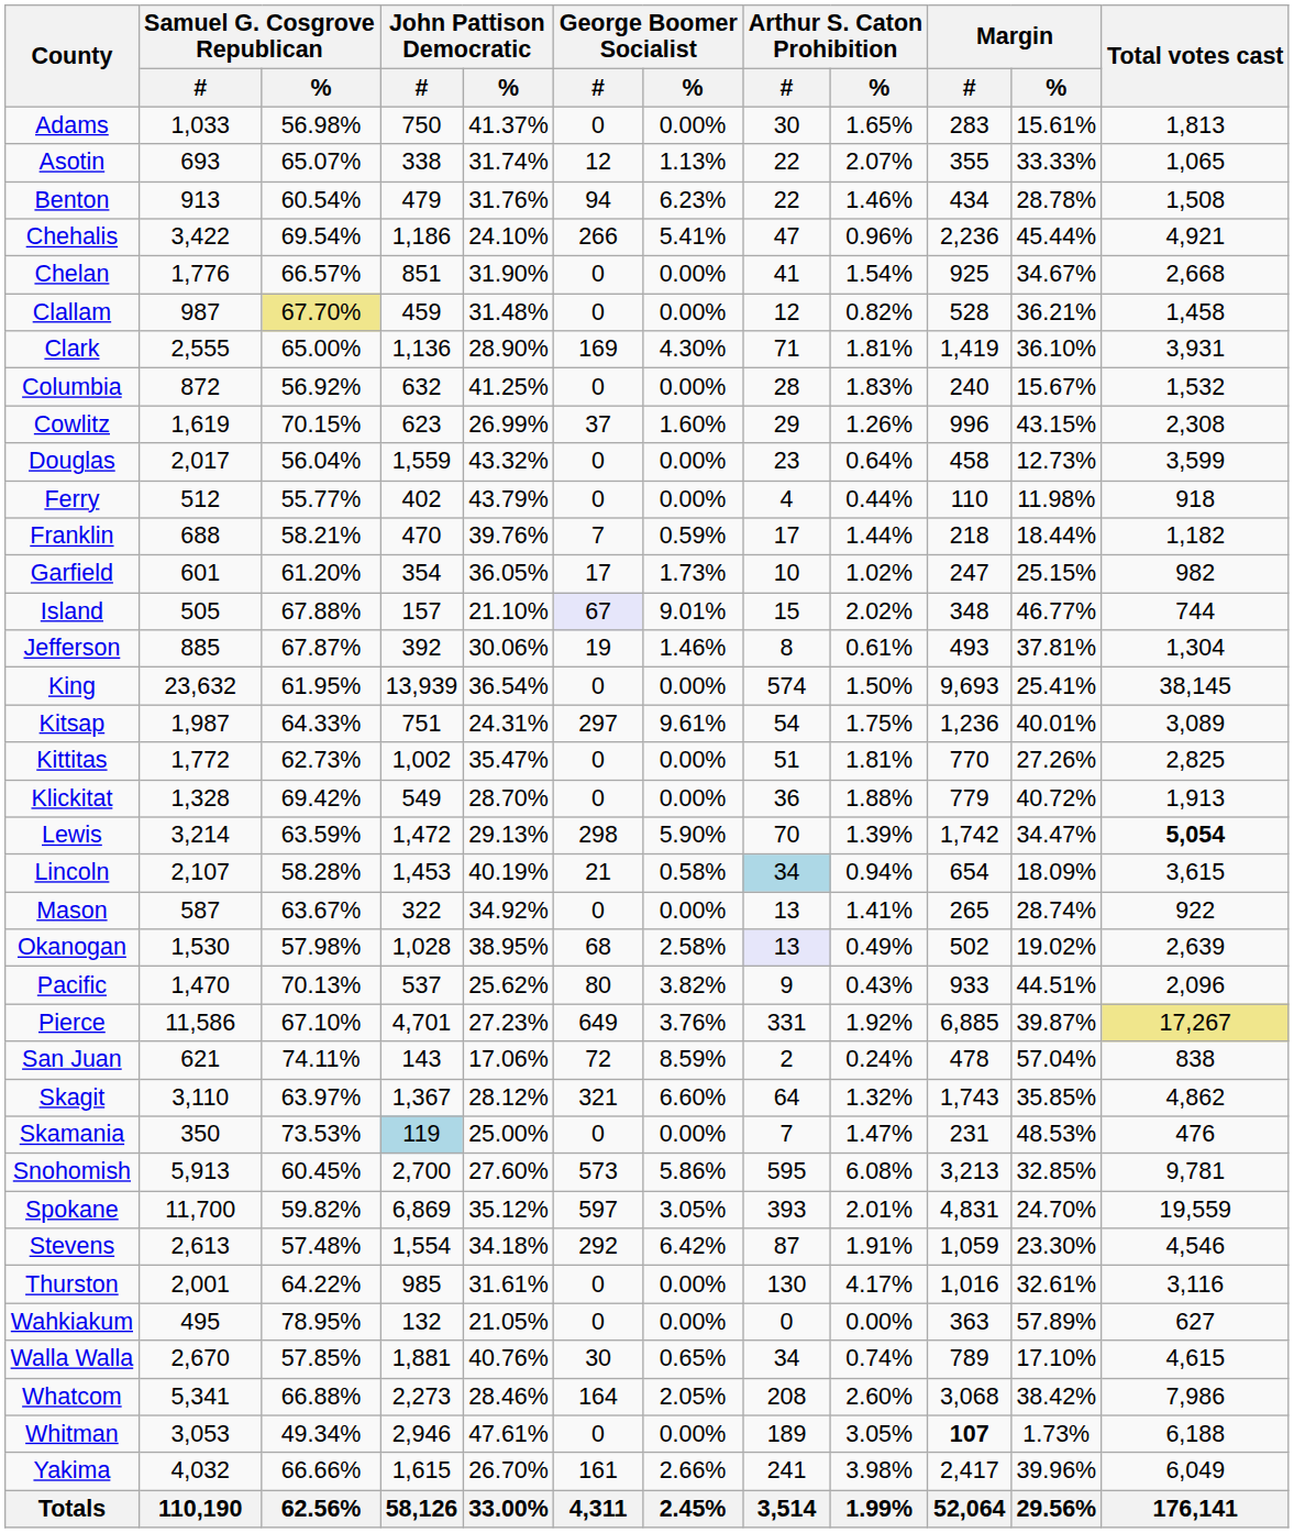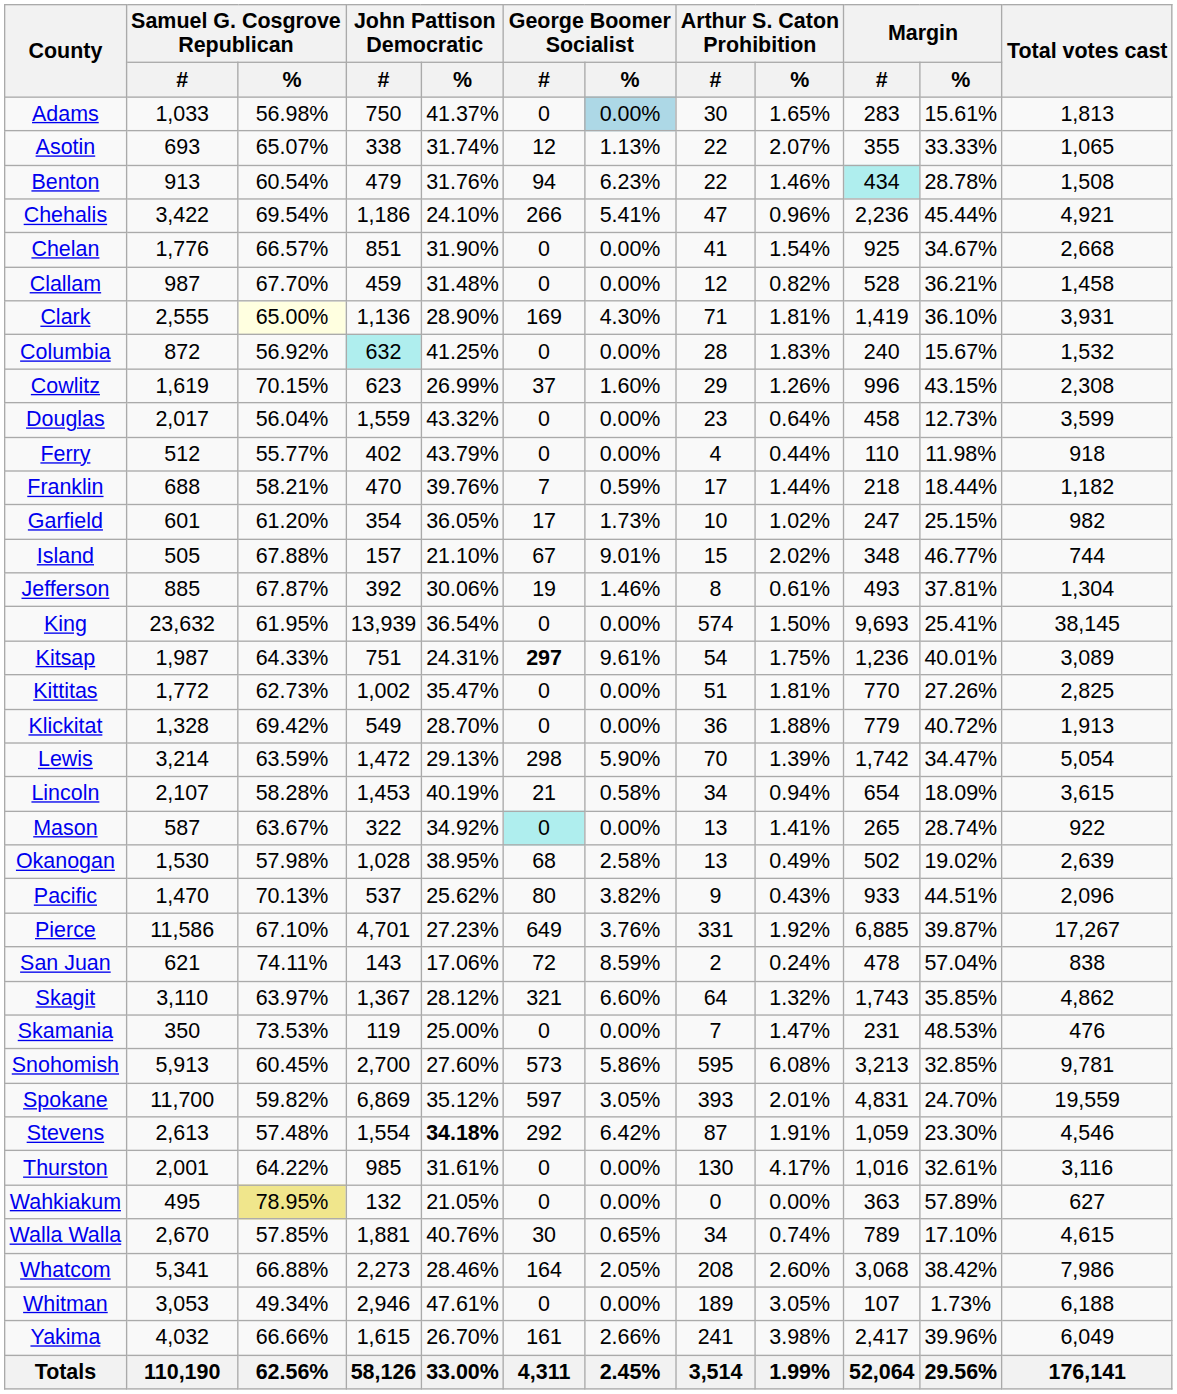Adams | George Boomer Socialist / %: no background -> lightblue background
Benton | Margin / #: no background -> paleturquoise background
Clallam | Samuel G. Cosgrove Republican / %: khaki background -> no background
Clark | Samuel G. Cosgrove Republican / %: no background -> lightyellow background
Columbia | John Pattison Democratic / #: no background -> paleturquoise background
Island | George Boomer Socialist / #: lavender background -> no background
Kitsap | George Boomer Socialist / #: normal -> bold
Lewis | Total votes cast: bold -> normal
Lincoln | Arthur S. Caton Prohibition / #: lightblue background -> no background
Mason | George Boomer Socialist / #: no background -> paleturquoise background
Okanogan | Arthur S. Caton Prohibition / #: lavender background -> no background
Pierce | Total votes cast: khaki background -> no background
Skamania | John Pattison Democratic / #: lightblue background -> no background
Stevens | John Pattison Democratic / %: normal -> bold
Wahkiakum | Samuel G. Cosgrove Republican / %: no background -> khaki background
Whitman | Margin / #: bold -> normal
